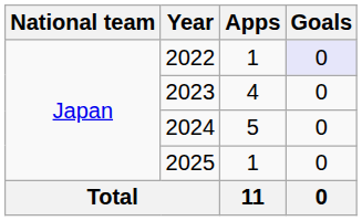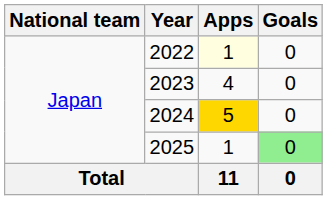2022 | Apps: no background -> lightyellow background
2022 | Goals: lavender background -> no background
2024 | Apps: no background -> gold background
2025 | Goals: no background -> lightgreen background
